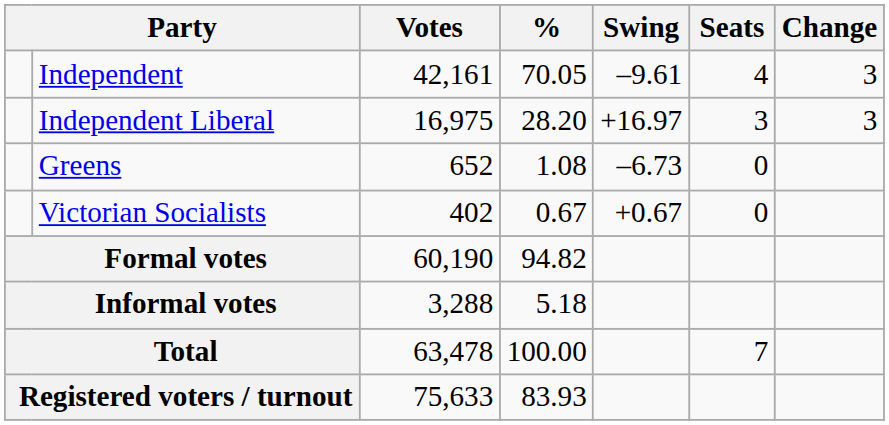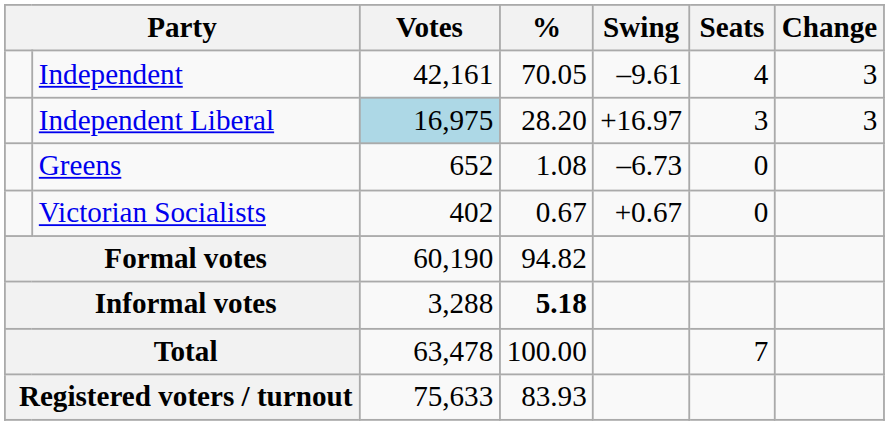Independent Liberal | Votes: no background -> lightblue background
Informal votes | %: normal -> bold
